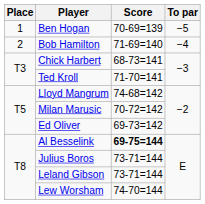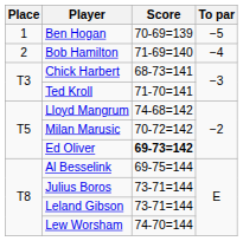Ed Oliver | Score: normal -> bold
Al Besselink | Score: bold -> normal
